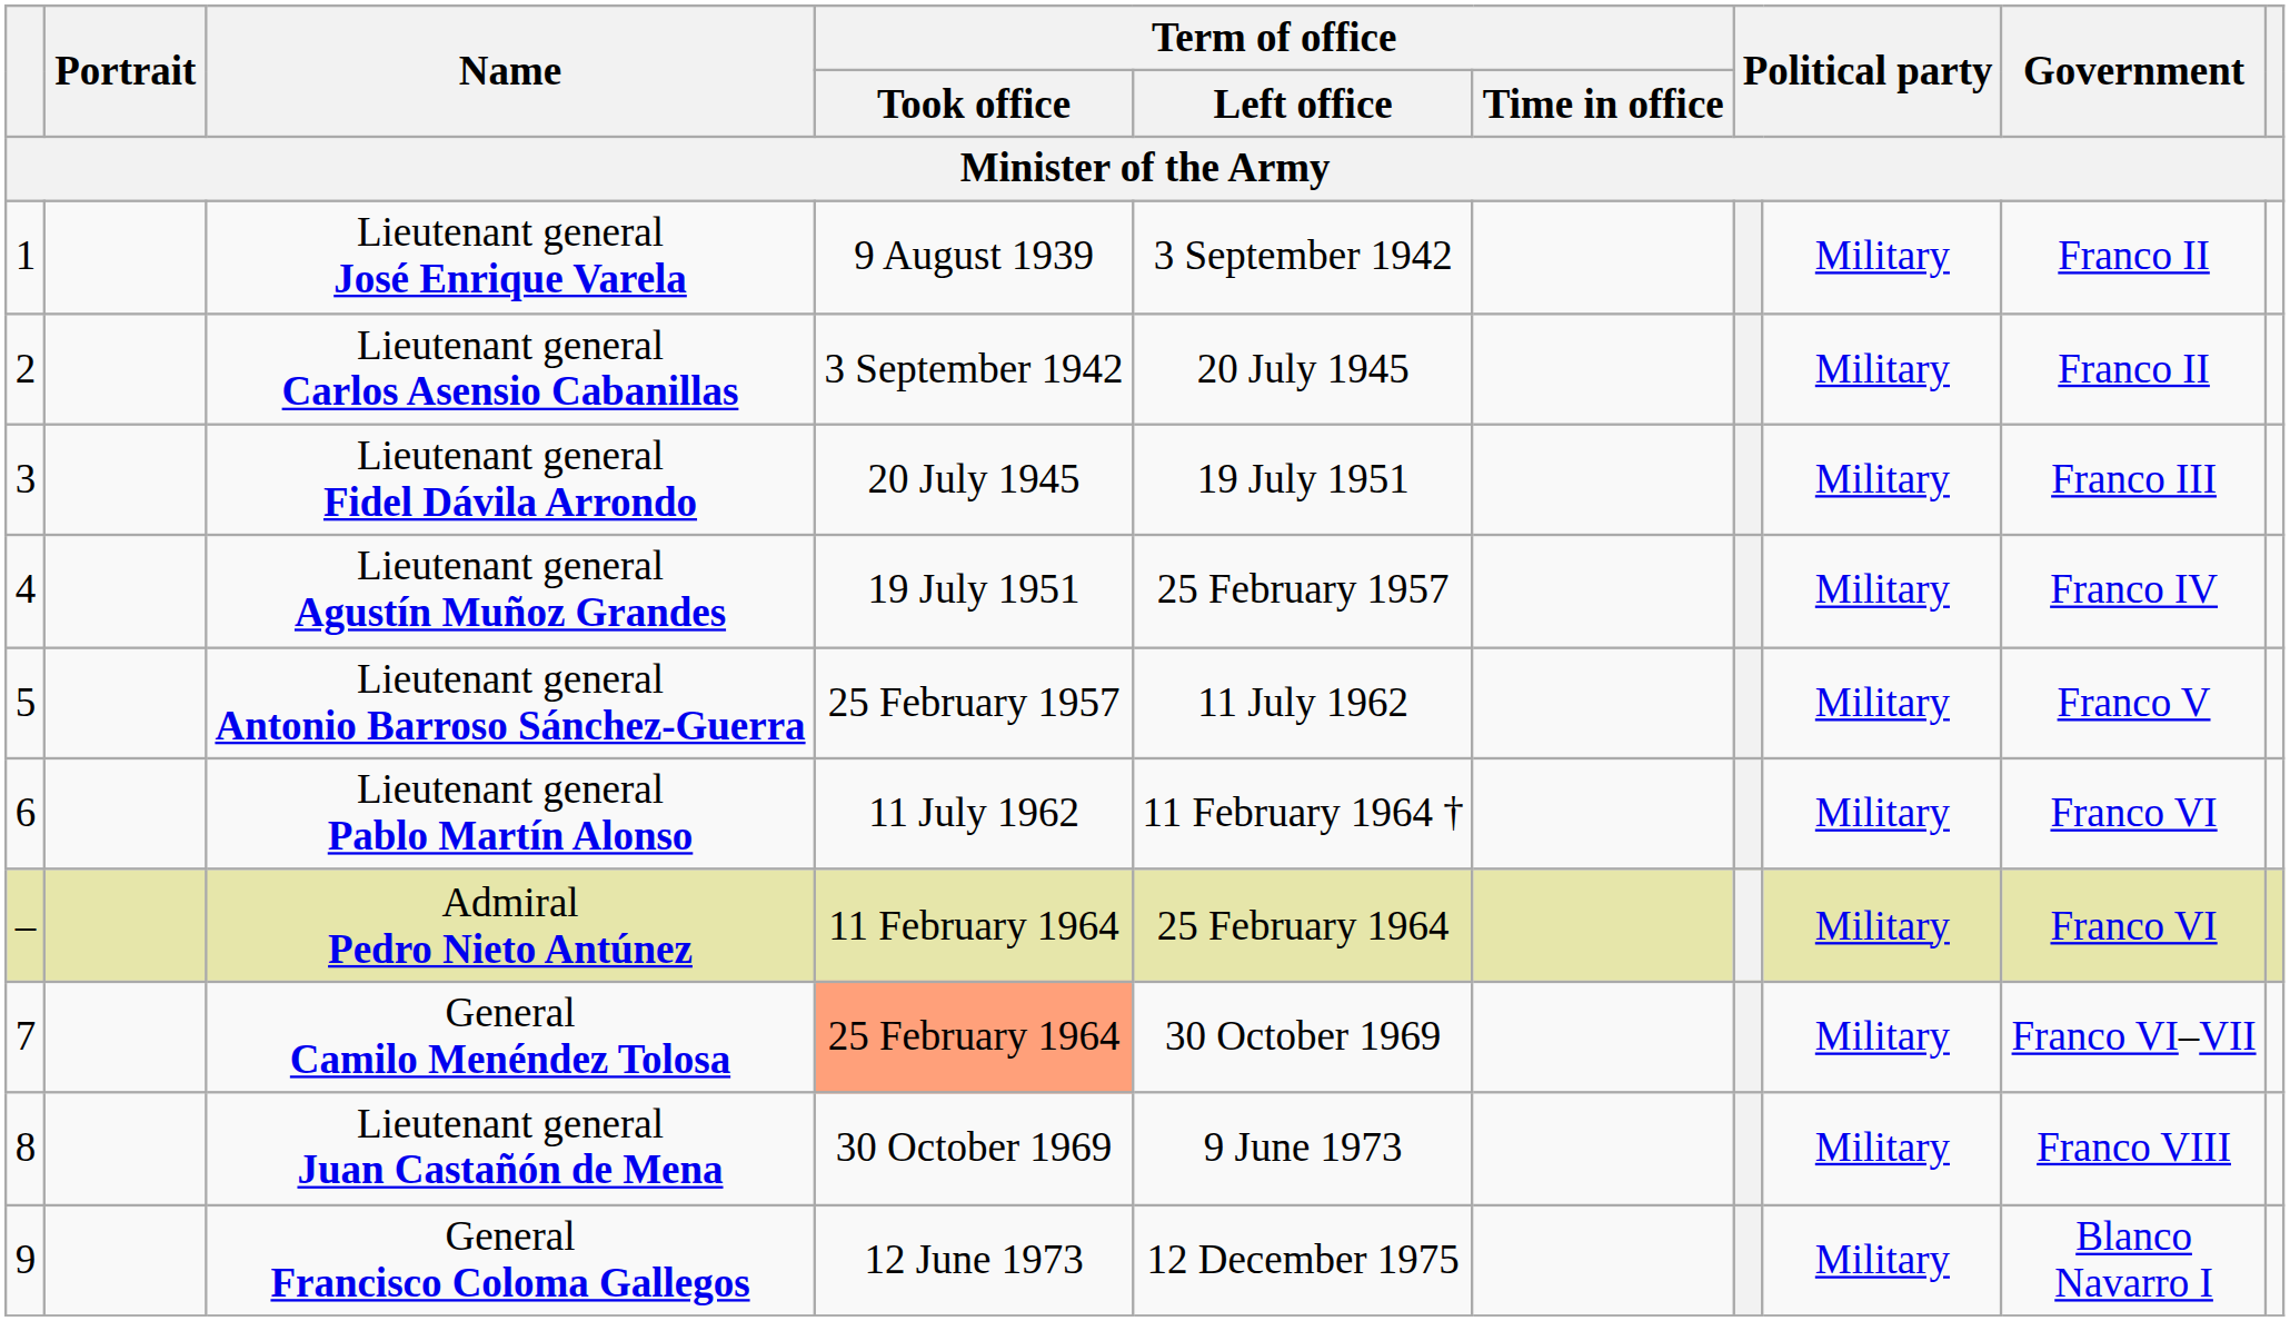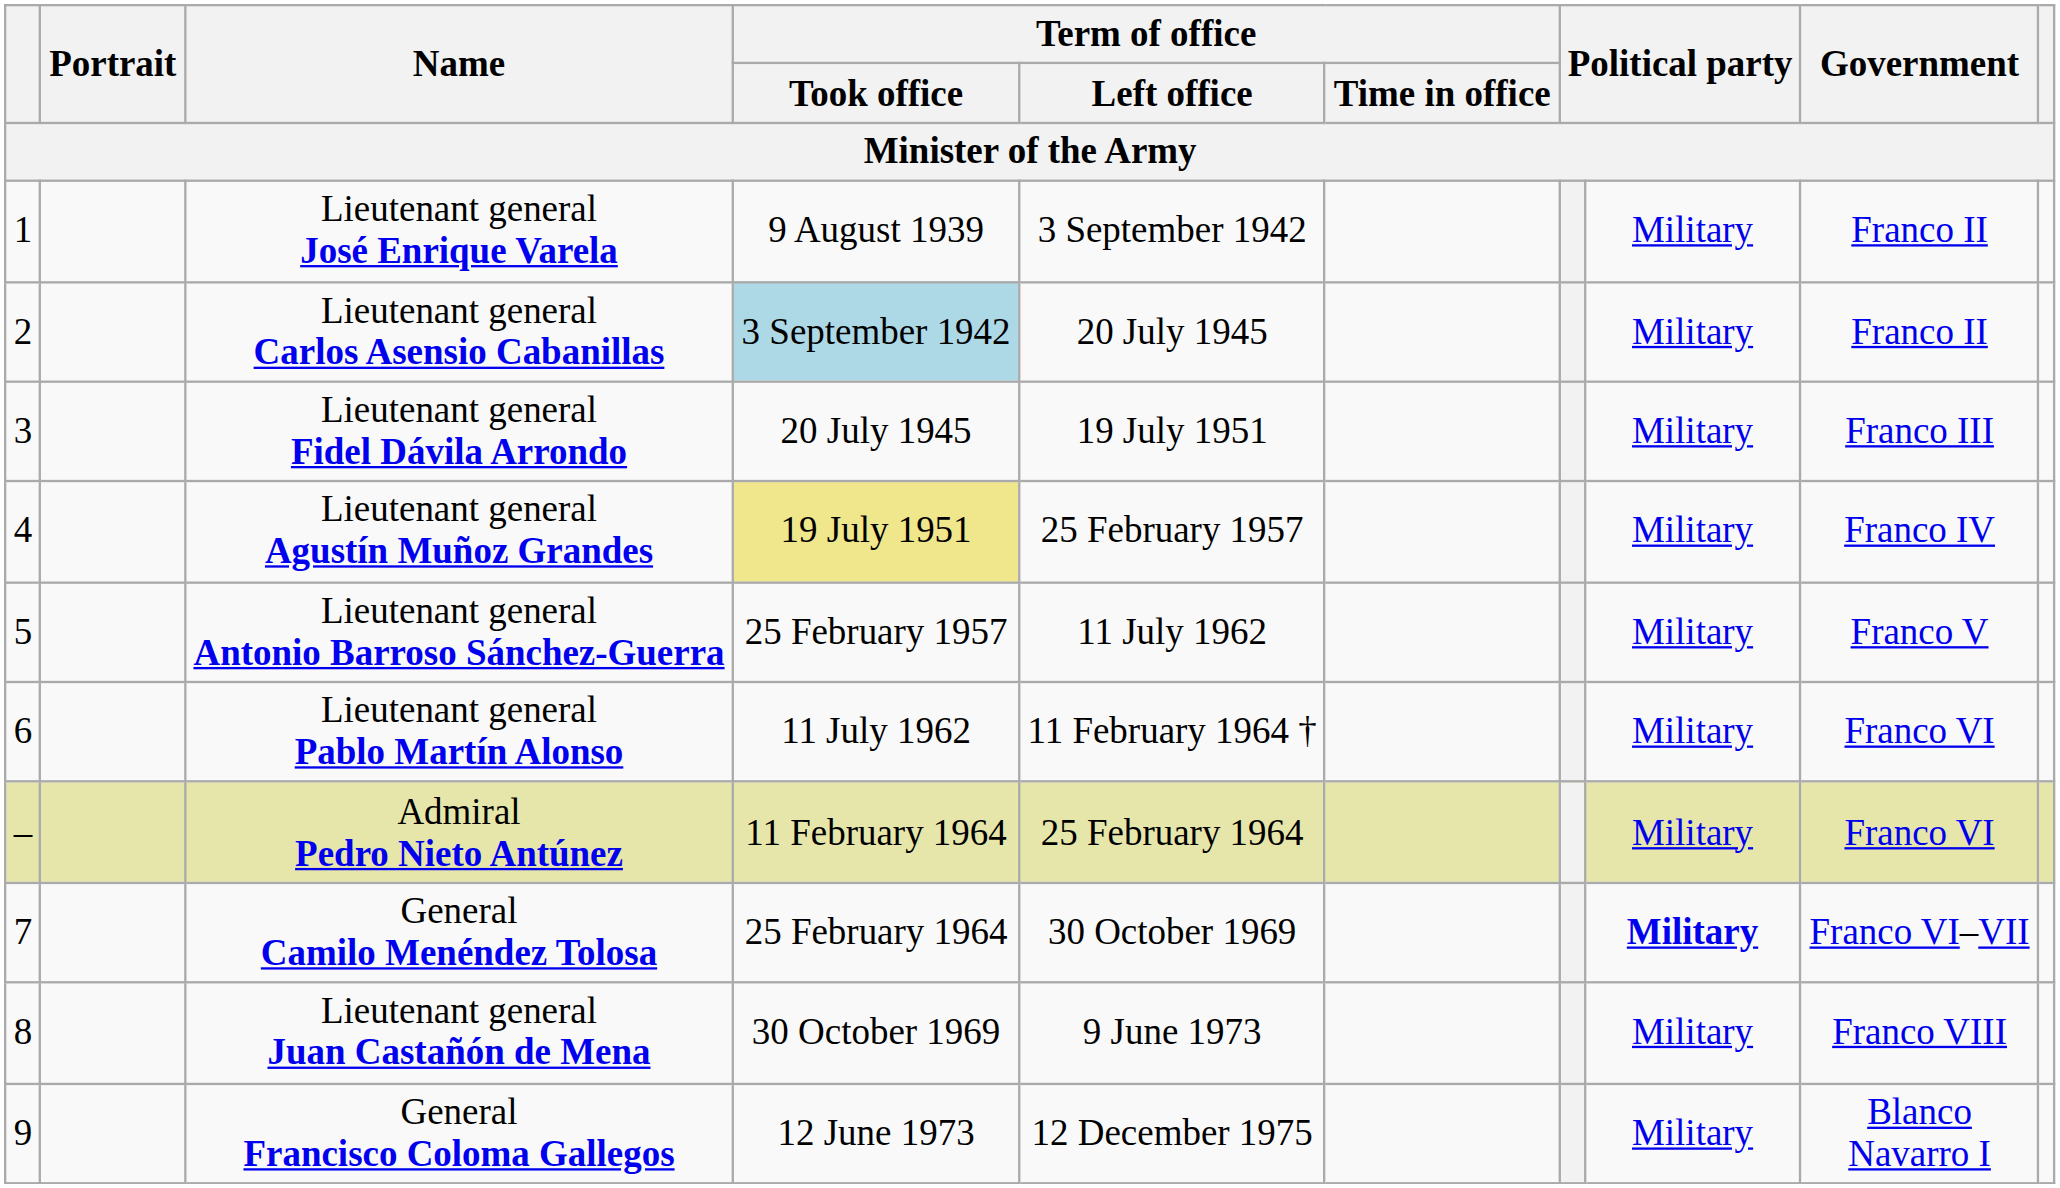Lieutenant general Carlos Asensio Cabanillas | Term of office / Took office: no background -> lightblue background
Lieutenant general Agustín Muñoz Grandes | Term of office / Took office: no background -> khaki background
General Camilo Menéndez Tolosa | Term of office / Took office: lightsalmon background -> no background
General Camilo Menéndez Tolosa | column 8: normal -> bold
